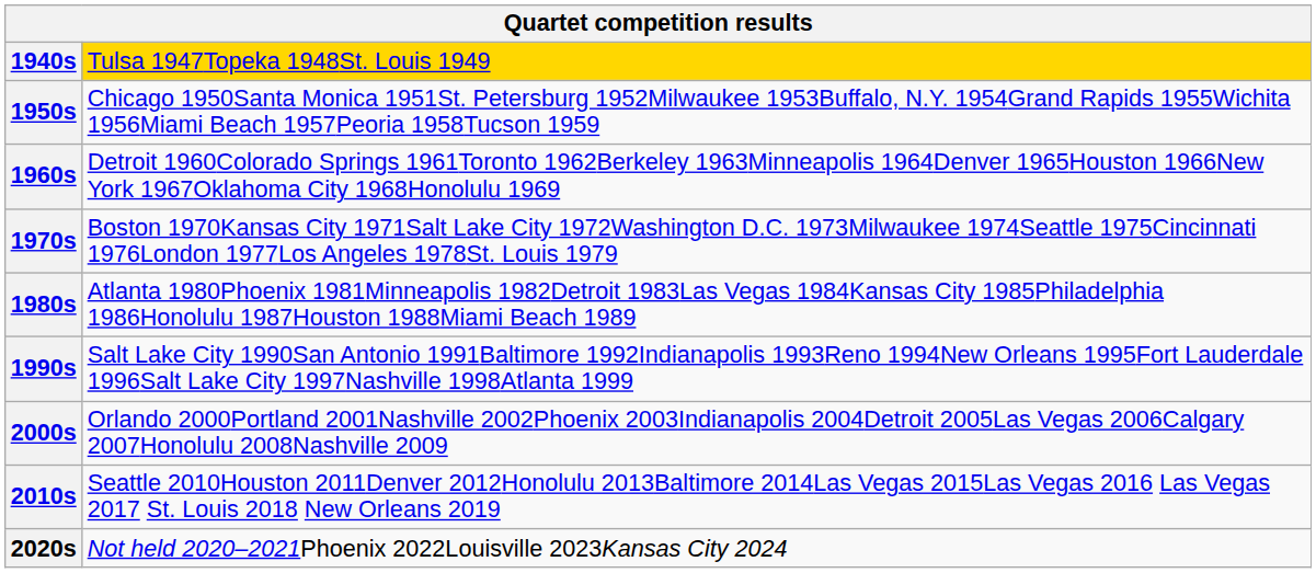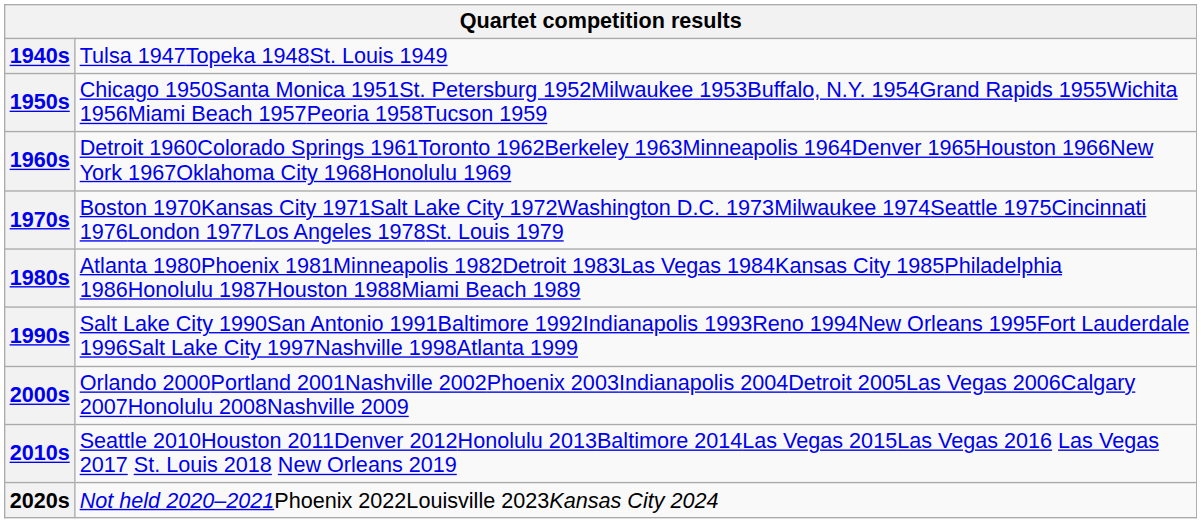1940s | column 2: gold background -> no background
